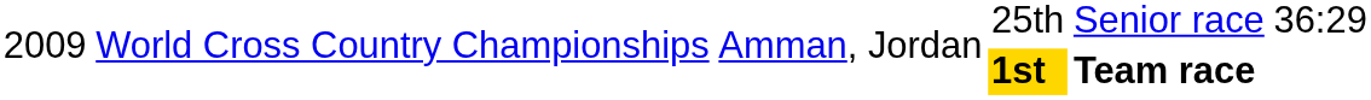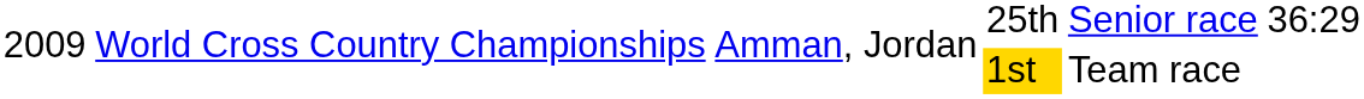row 2 | column 4: bold -> normal
row 2 | column 5: bold -> normal
